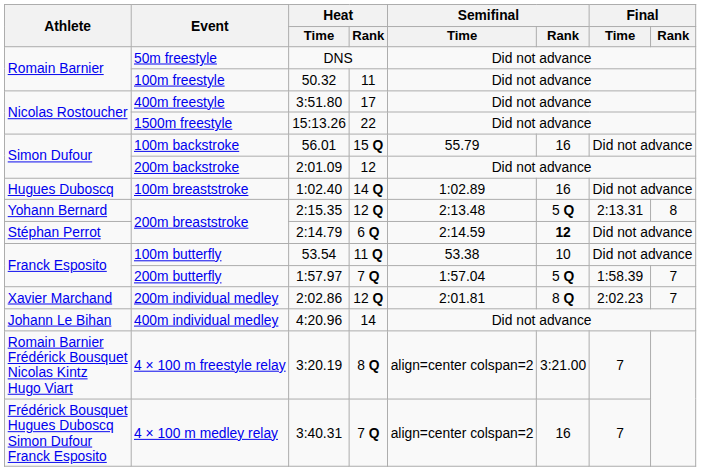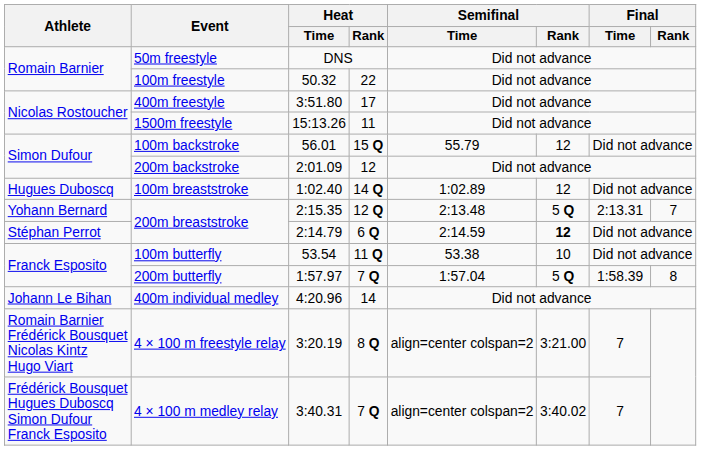100m freestyle | Heat / Rank: 11 -> 22
1500m freestyle | Heat / Rank: 22 -> 11
100m backstroke | Semifinal / Rank: 16 -> 12
100m breaststroke | Semifinal / Rank: 16 -> 12
200m breaststroke / 2:15.35 | Final / Rank: 8 -> 7
200m butterfly | Final / Rank: 7 -> 8
- row: Xavier Marchand | 200m individual medley | 2:02.86 | 12 Q | 2:01.81 | 8 Q | 2:02.23 | 7
4 × 100 m medley relay | Semifinal / Rank: 16 -> 3:40.02
